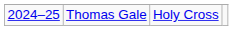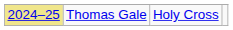Thomas Gale | column 1: no background -> khaki background
